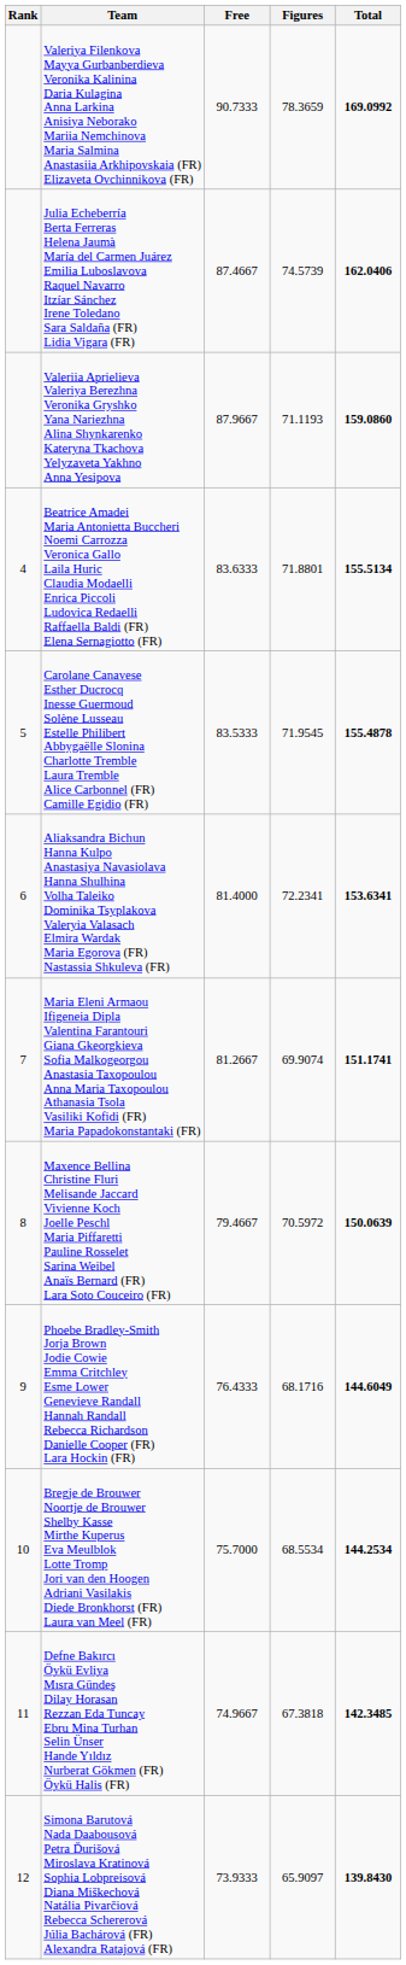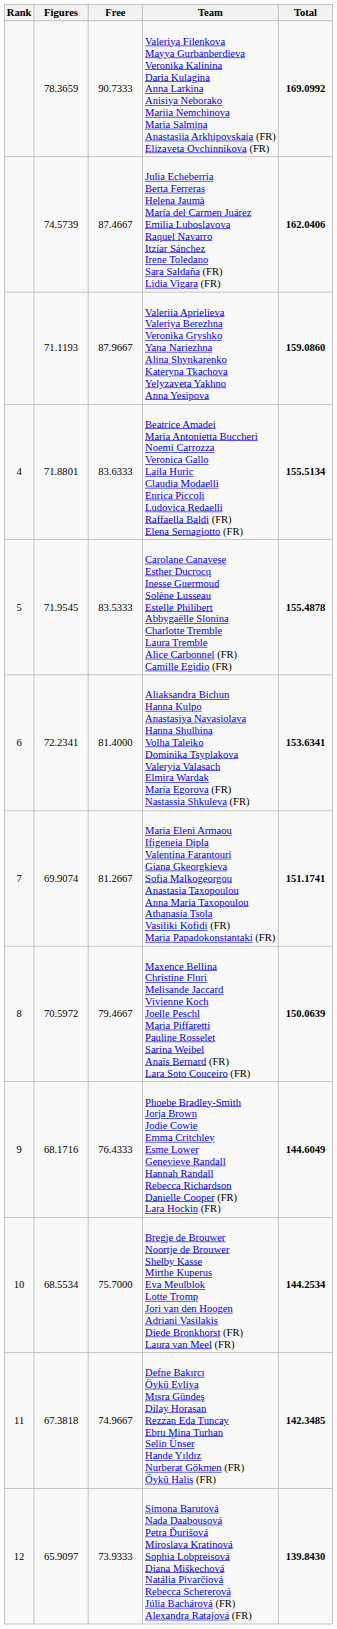columns swapped: Team <-> Figures
